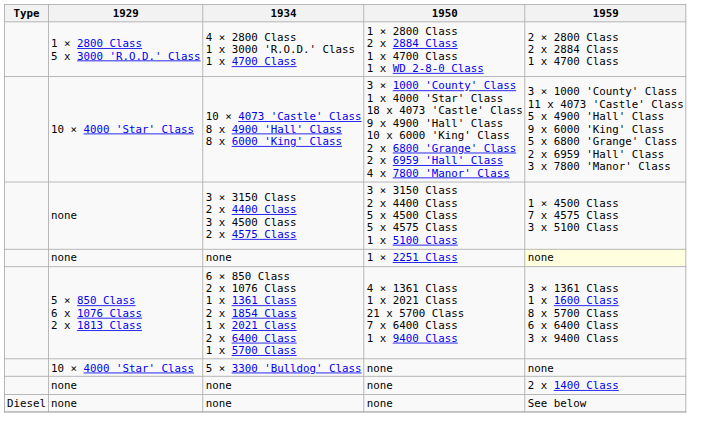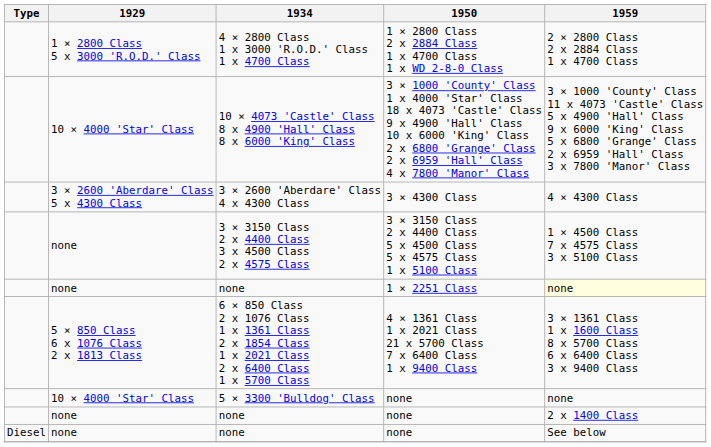+ row: 3 × 2600 'Aberdare' Class 5 x 4300 Class | 3 × 2600 'Aberdare' Class 4 x 4300 Class | 3 × 4300 Class | 4 × 4300 Class
